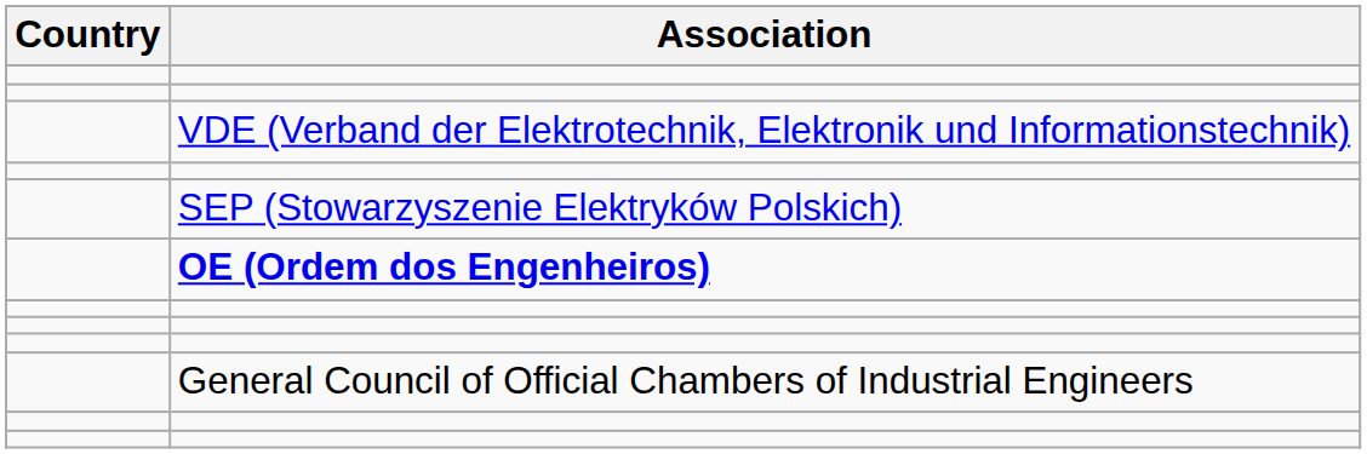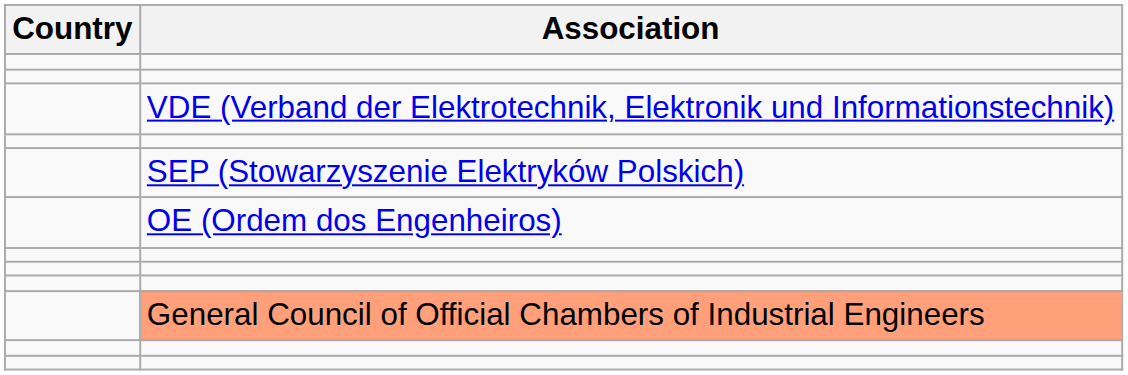row 7 | Association: bold -> normal
row 11 | Association: no background -> lightsalmon background
